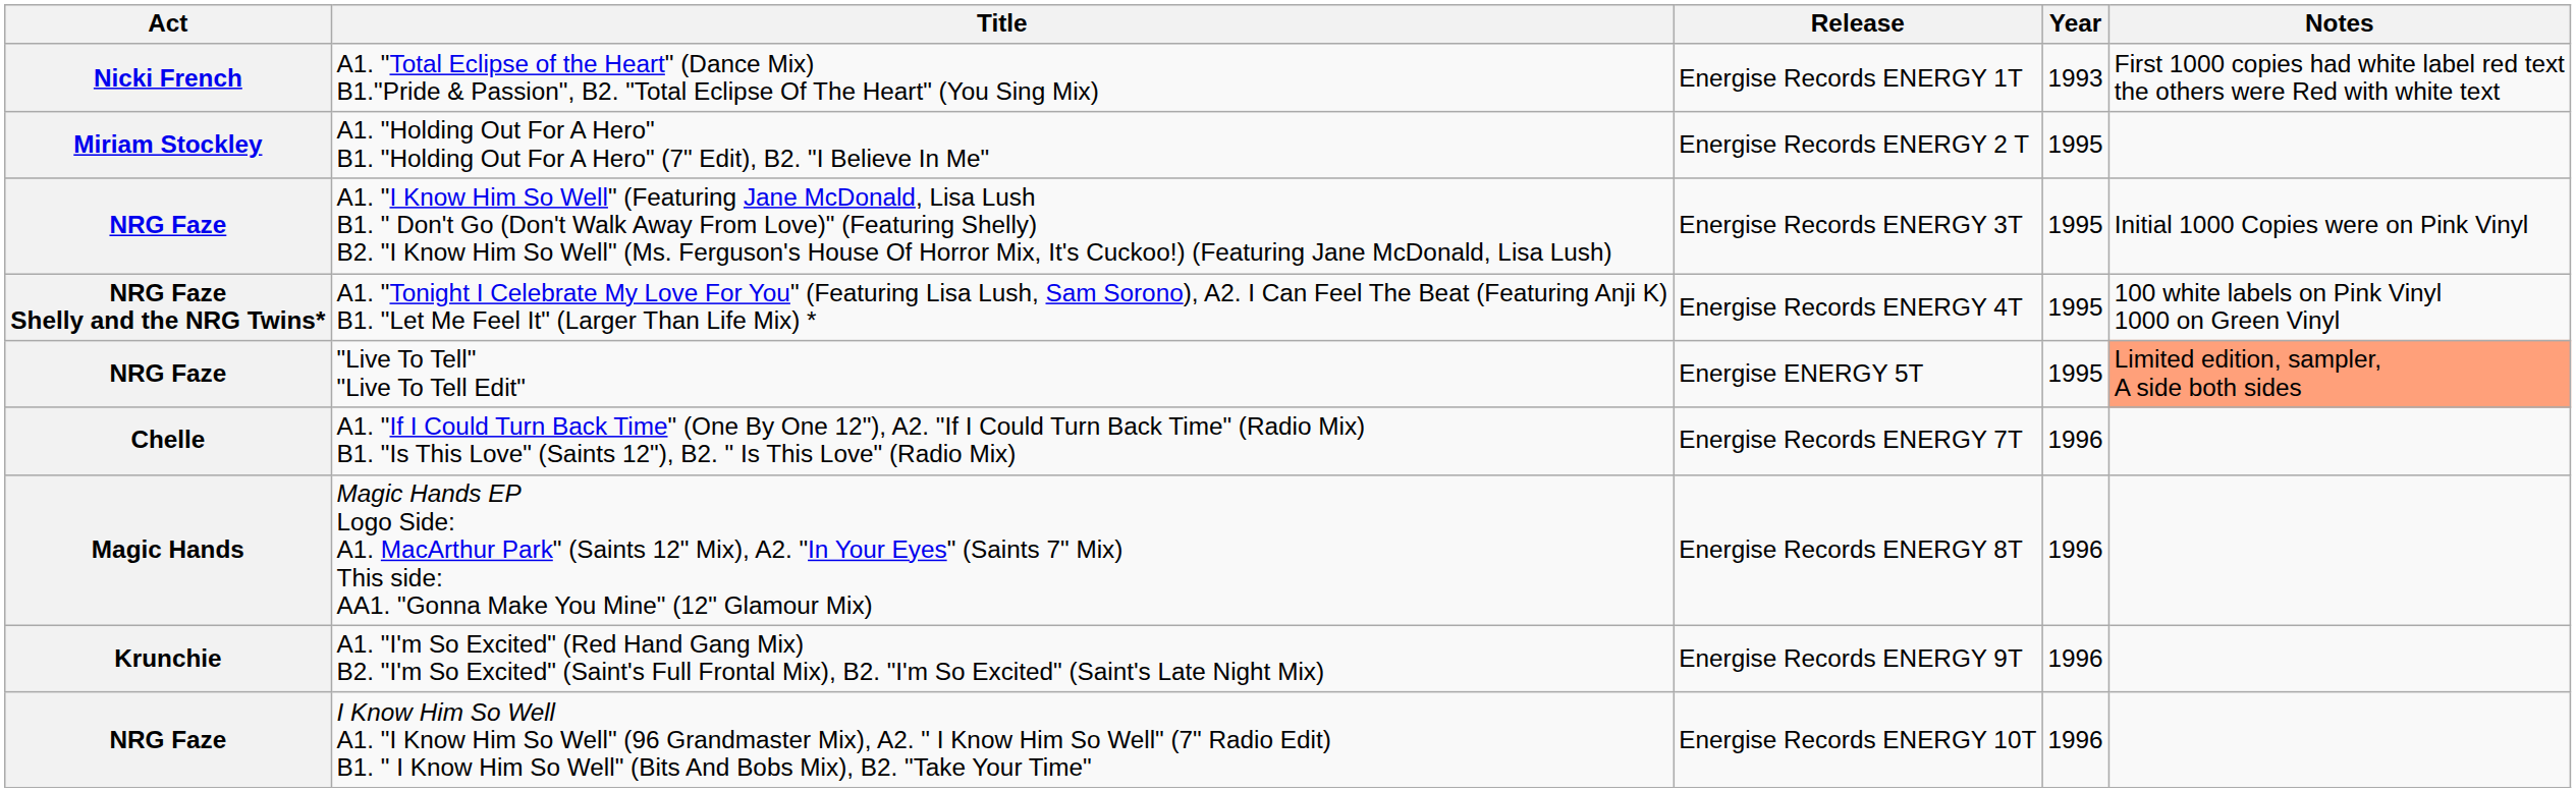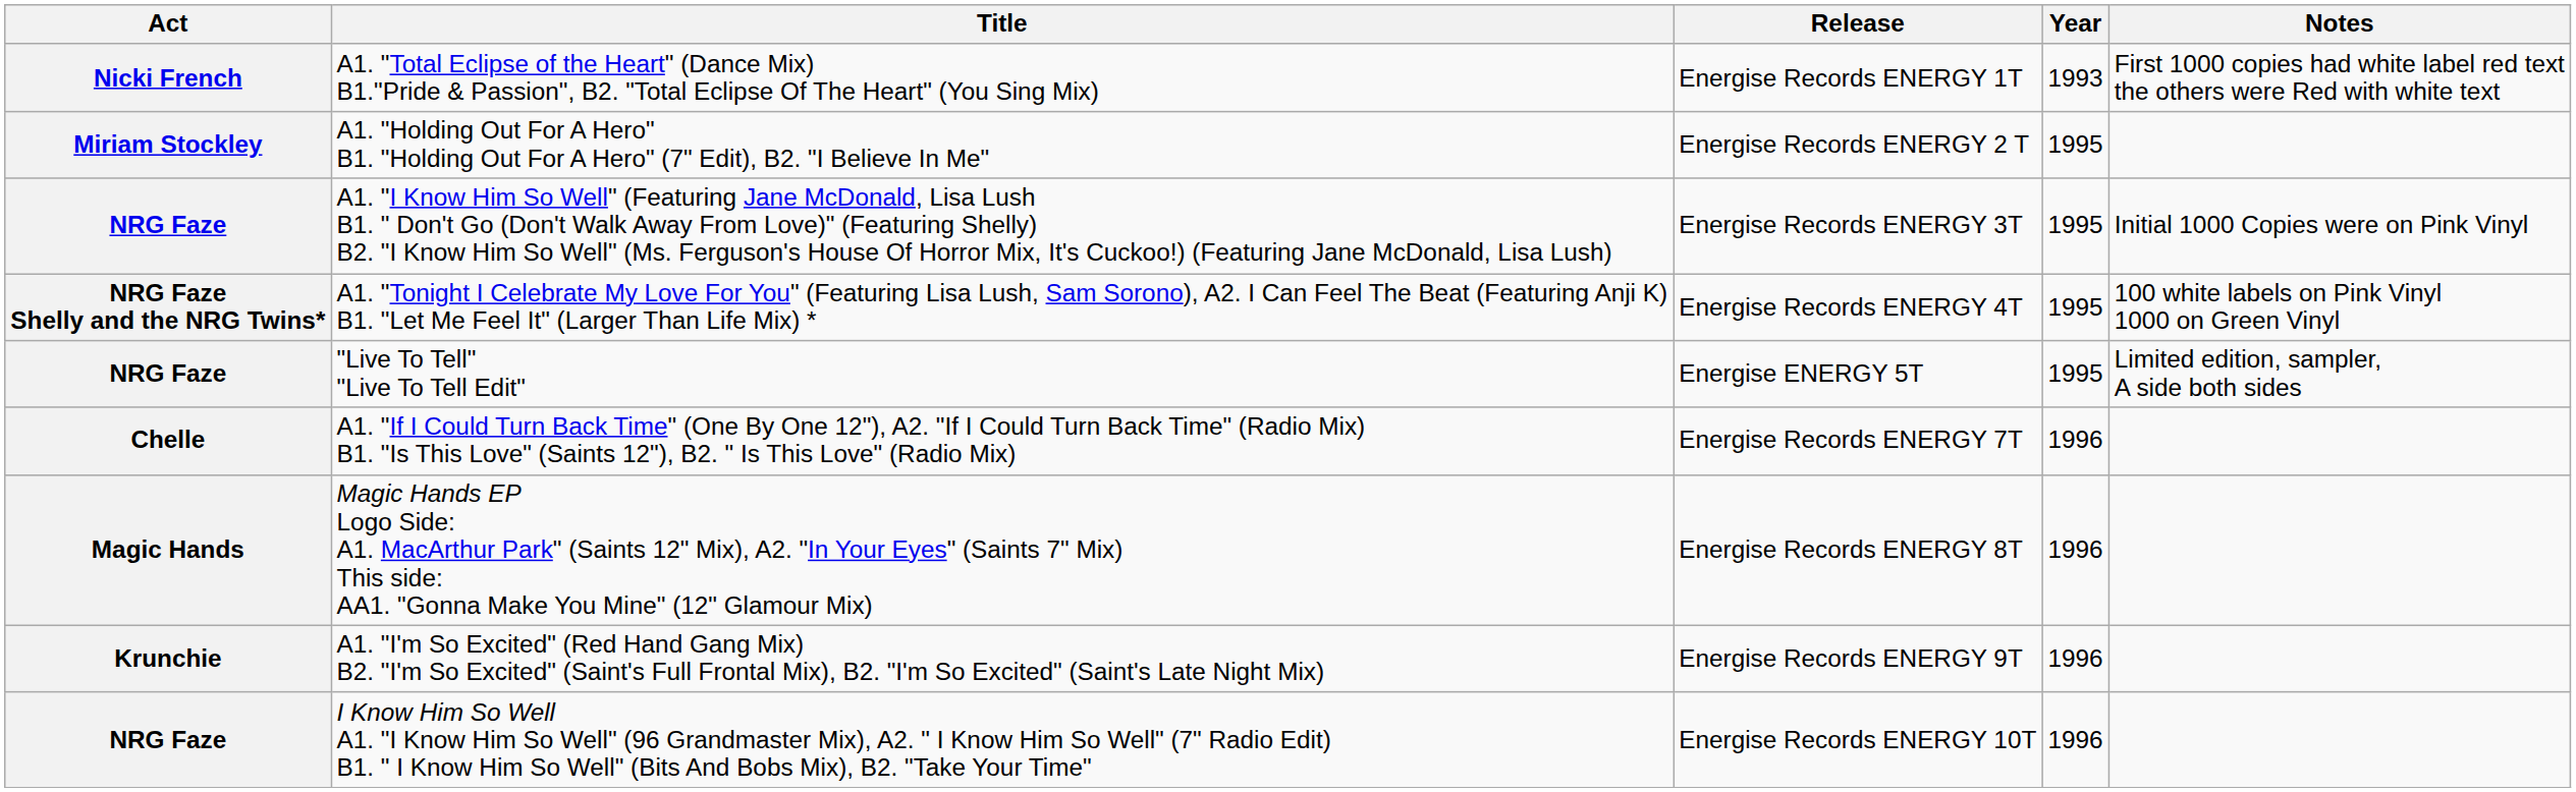"Live To Tell" "Live To Tell Edit" | Notes: lightsalmon background -> no background
